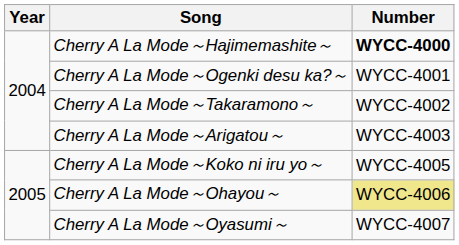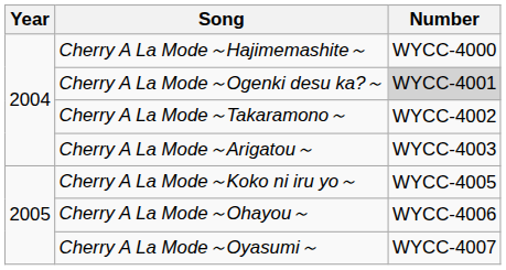Cherry A La Mode～Hajimemashite～ | Number: bold -> normal
Cherry A La Mode～Ogenki desu ka?～ | Number: no background -> lightgrey background
Cherry A La Mode～Ohayou～ | Number: khaki background -> no background
